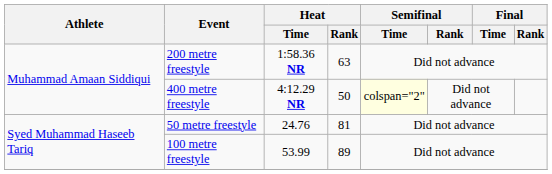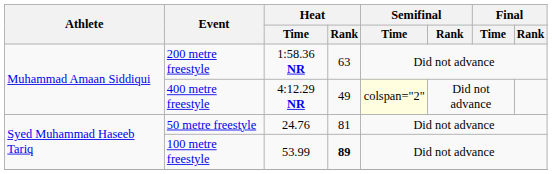400 metre freestyle | Heat / Rank: 50 -> 49
100 metre freestyle | Heat / Rank: normal -> bold
